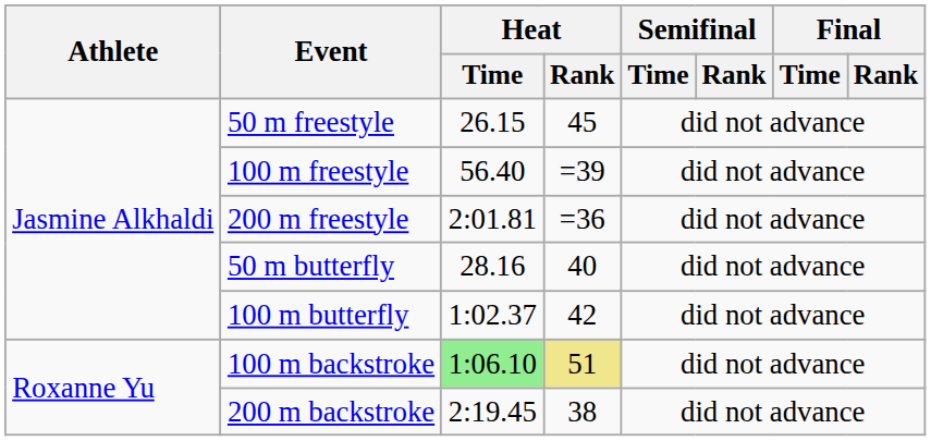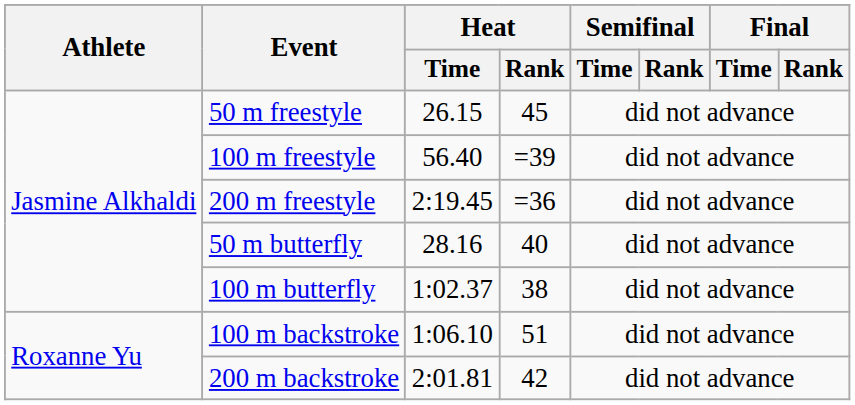200 m freestyle | Heat / Time: 2:01.81 -> 2:19.45
100 m butterfly | Heat / Rank: 42 -> 38
100 m backstroke | Heat / Time: lightgreen background -> no background
100 m backstroke | Heat / Rank: khaki background -> no background
200 m backstroke | Heat / Time: 2:19.45 -> 2:01.81
200 m backstroke | Heat / Rank: 38 -> 42
